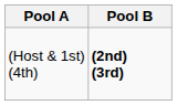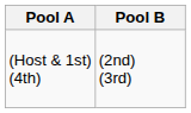(Host & 1st) (4th) | Pool B: bold -> normal
